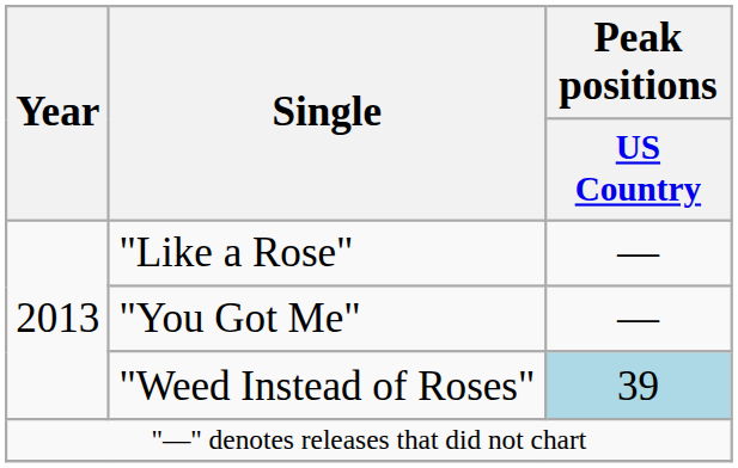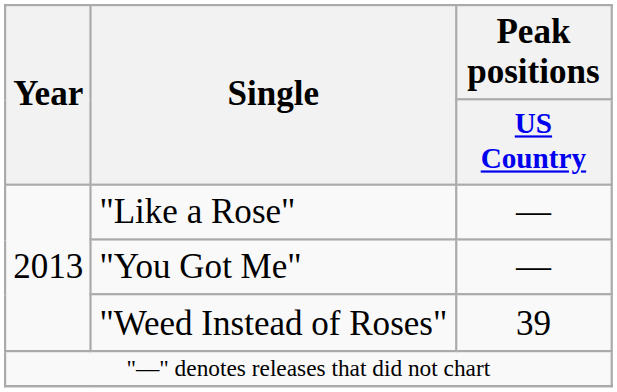"Weed Instead of Roses" | Peak positions / US Country: lightblue background -> no background
